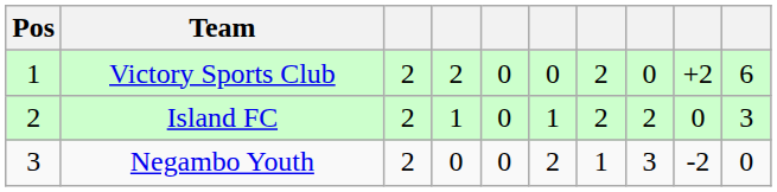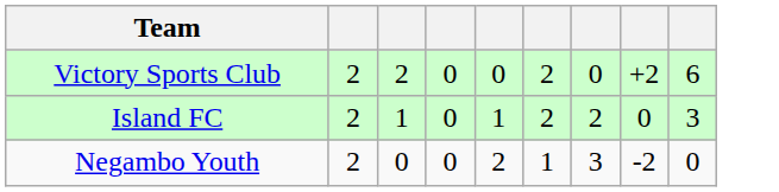- column: Pos | 1 | 2 | 3
